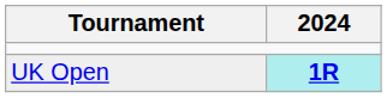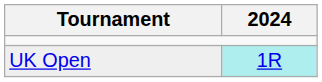UK Open | 2024: bold -> normal
